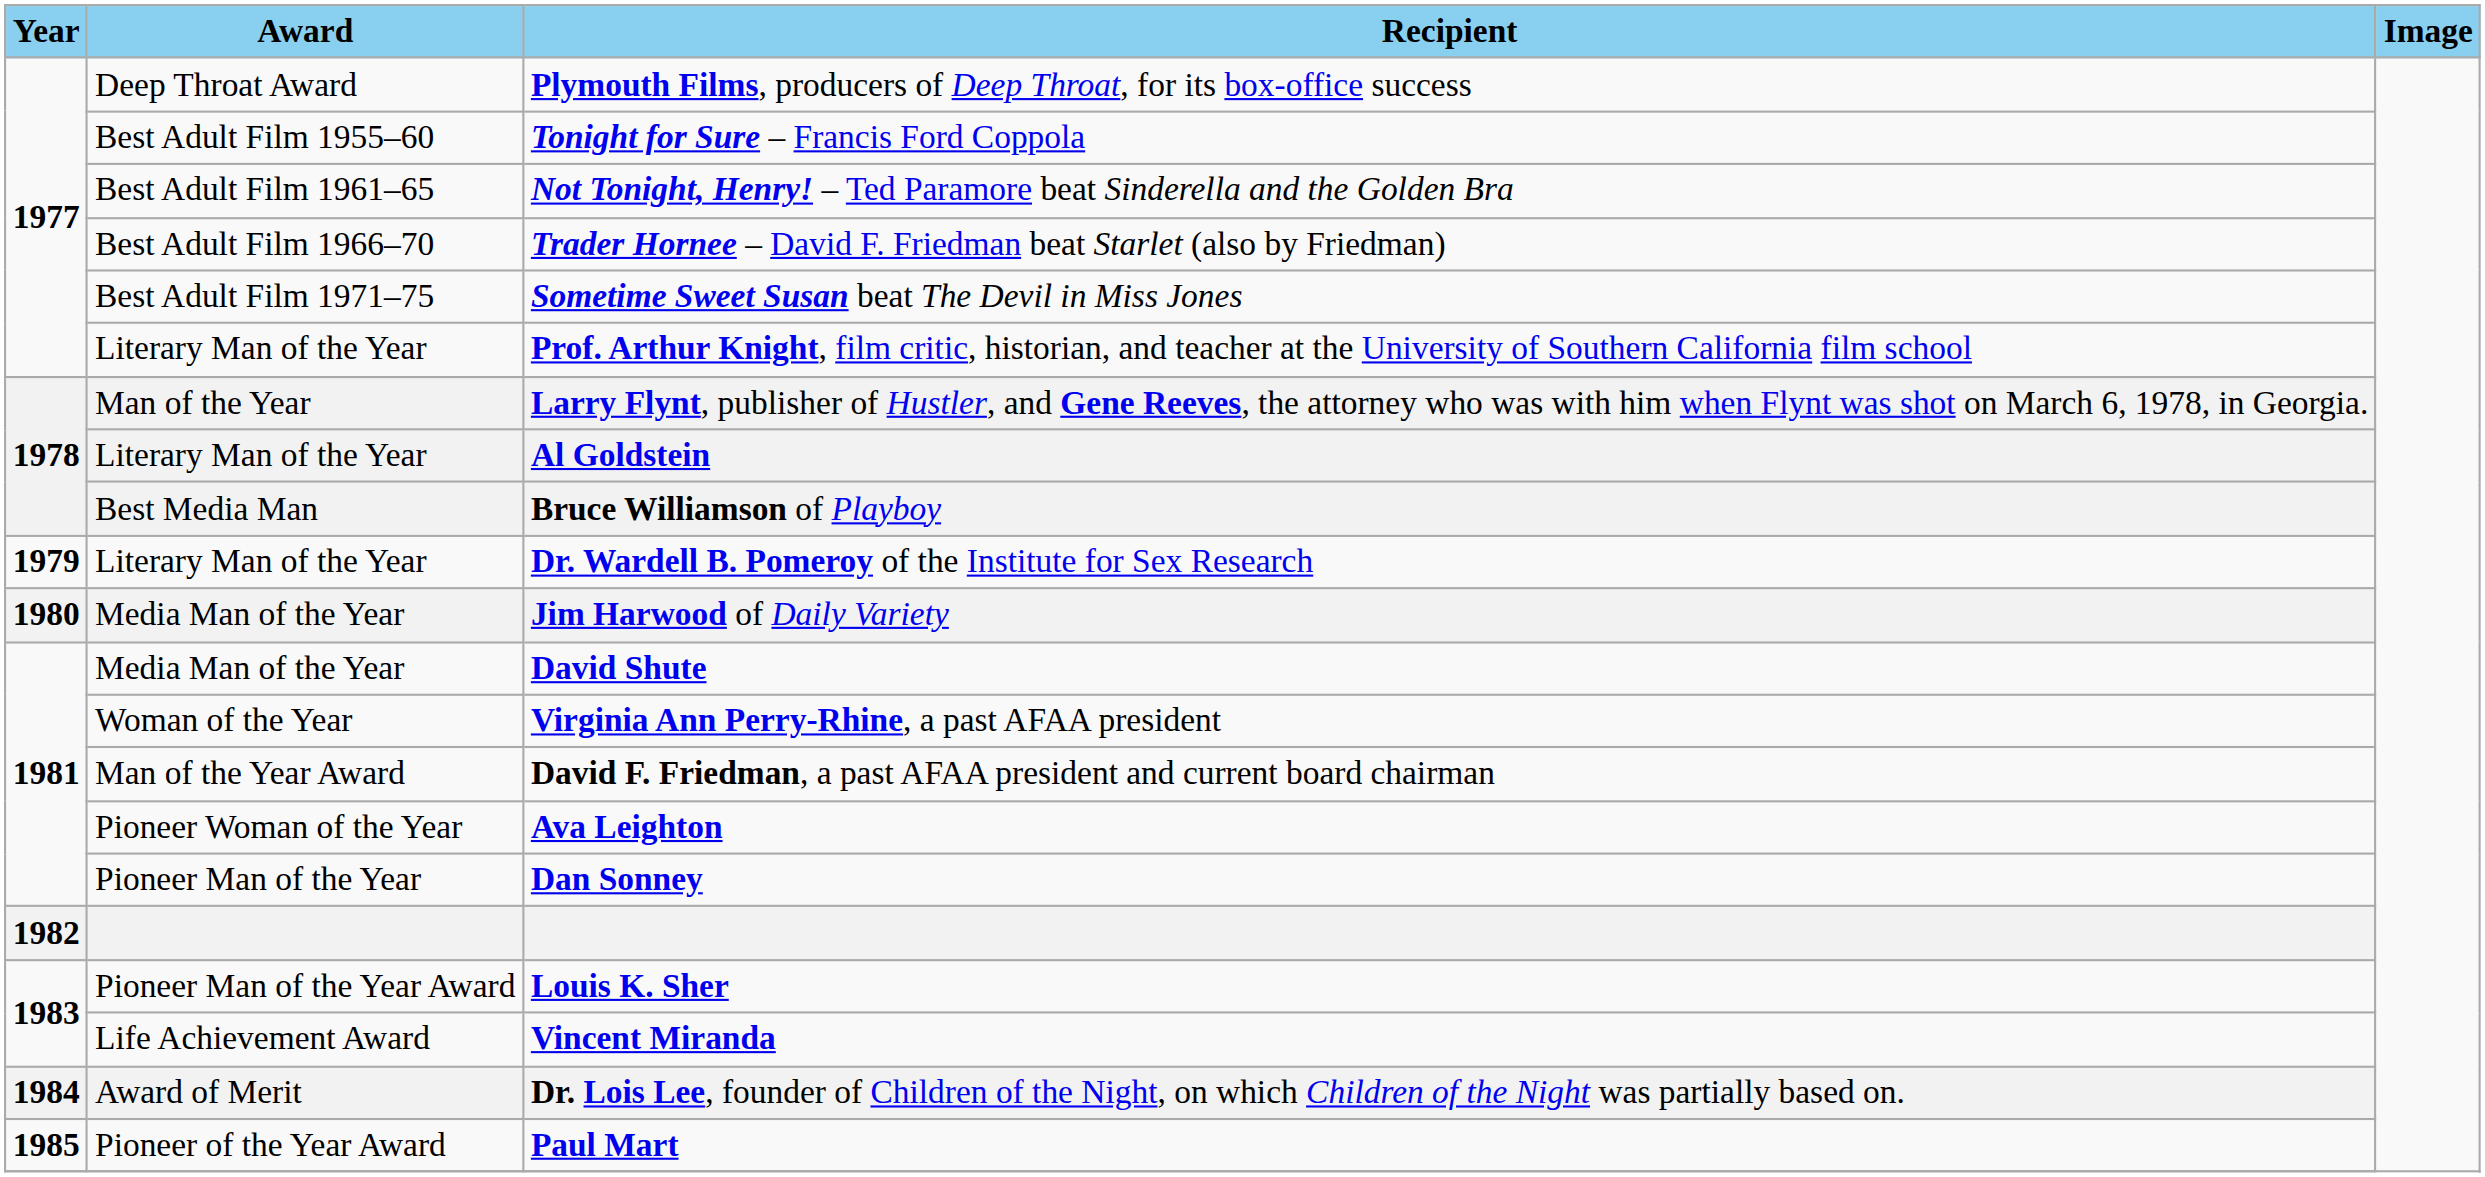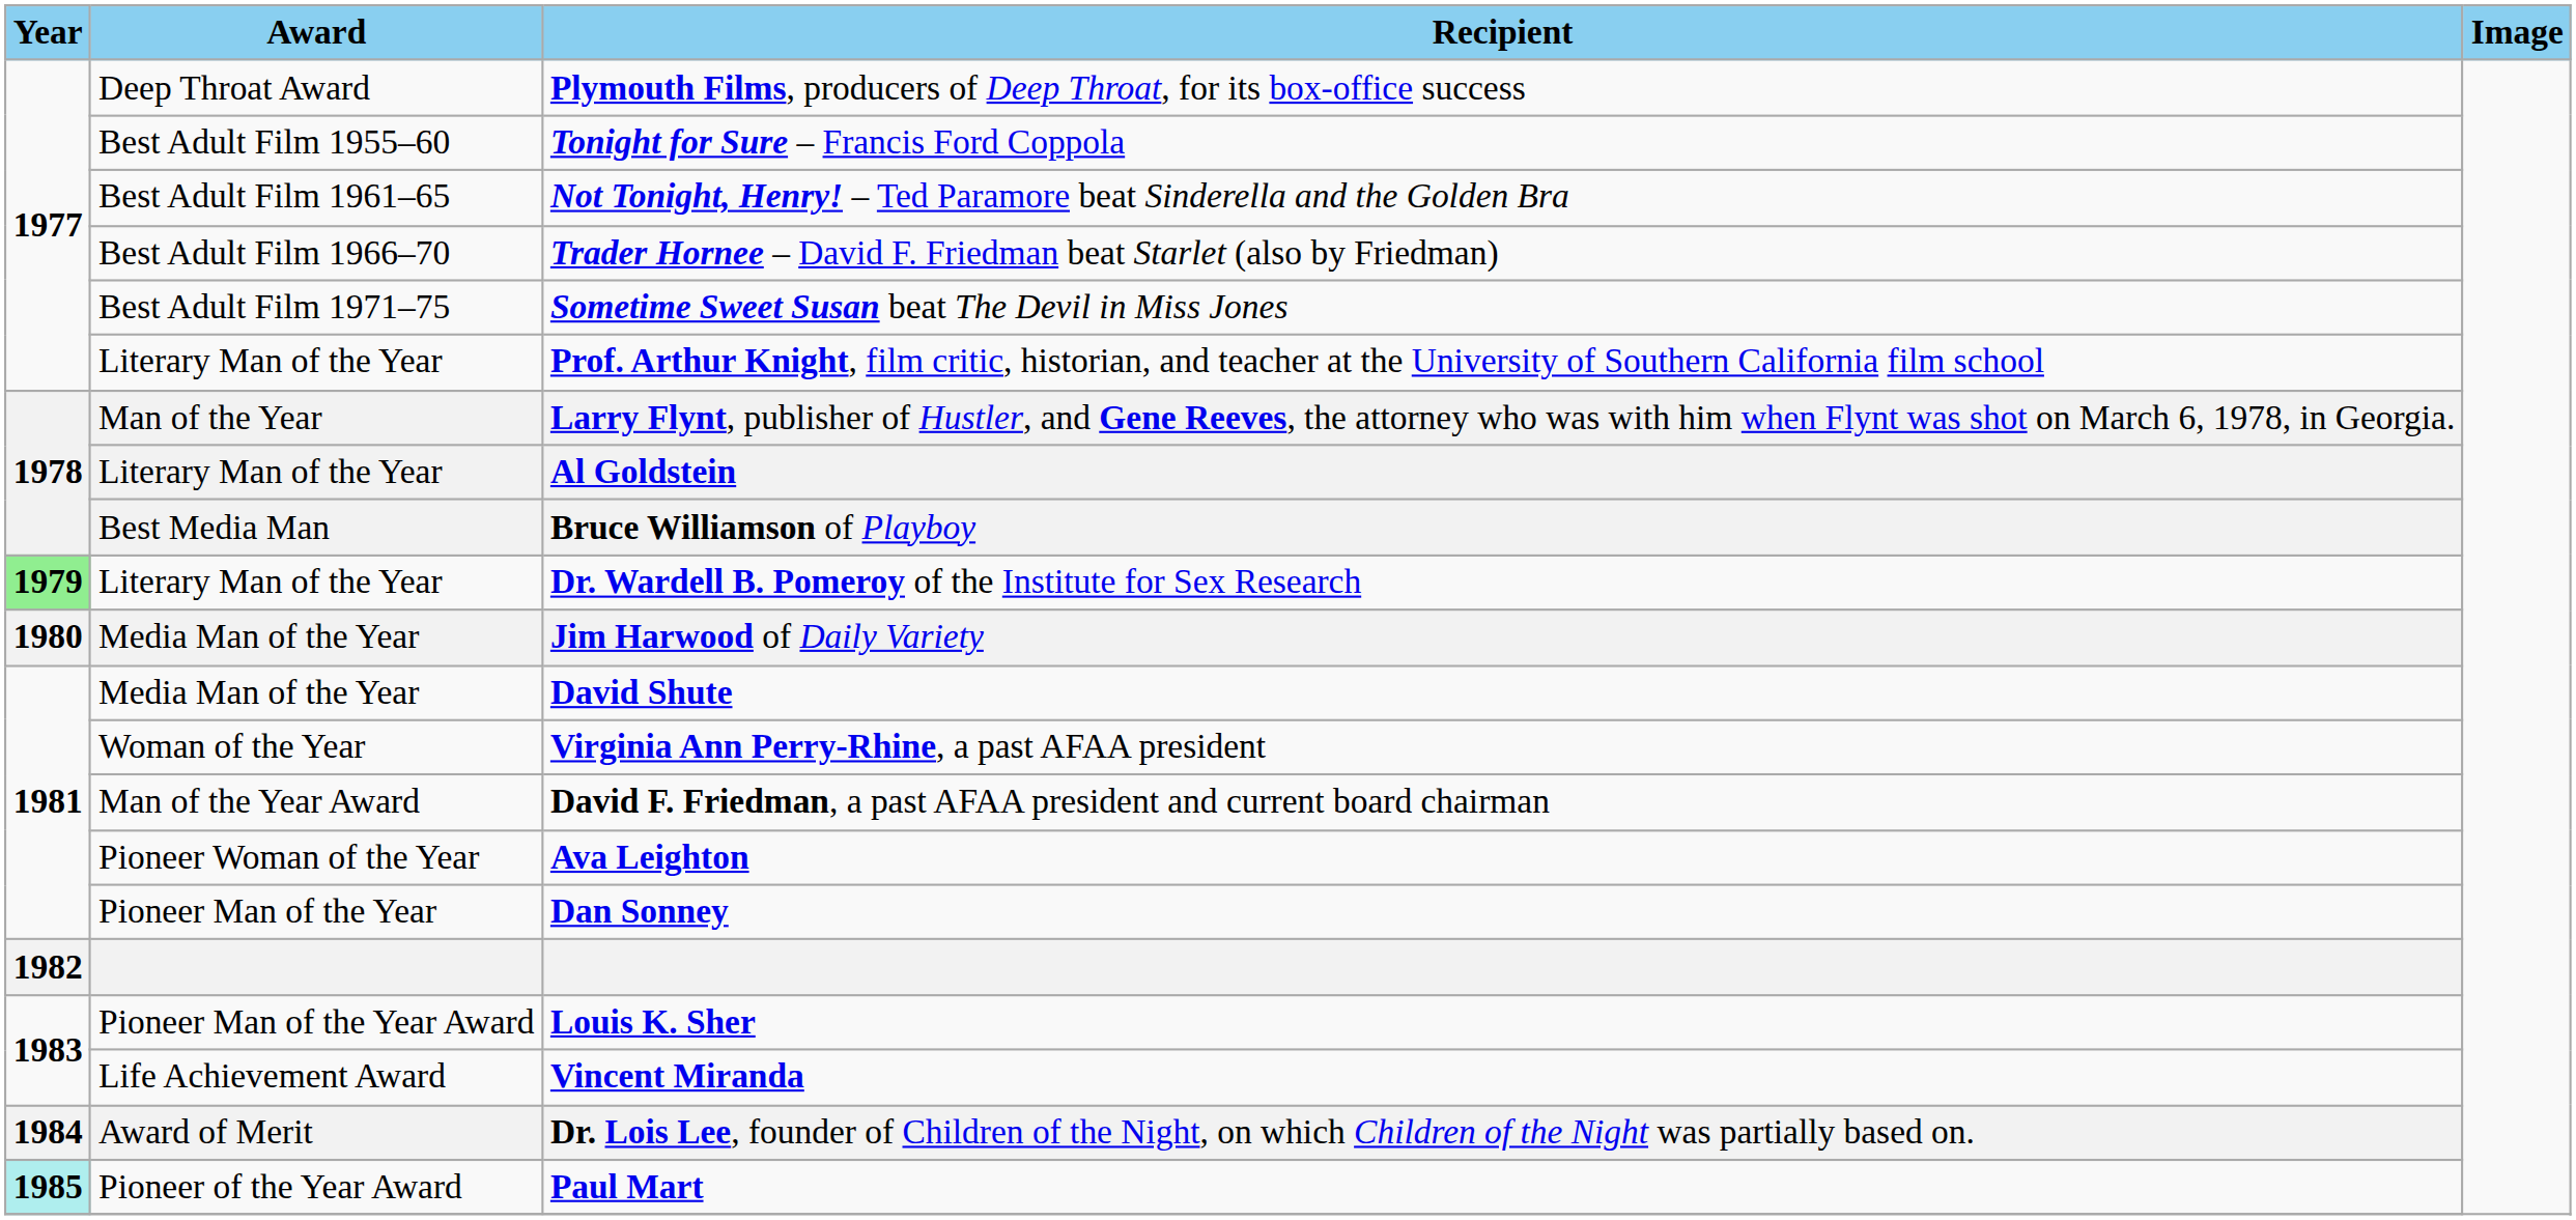Dr. Wardell B. Pomeroy of the Institute for Sex Research | Year: no background -> lightgreen background
Paul Mart | Year: no background -> paleturquoise background
